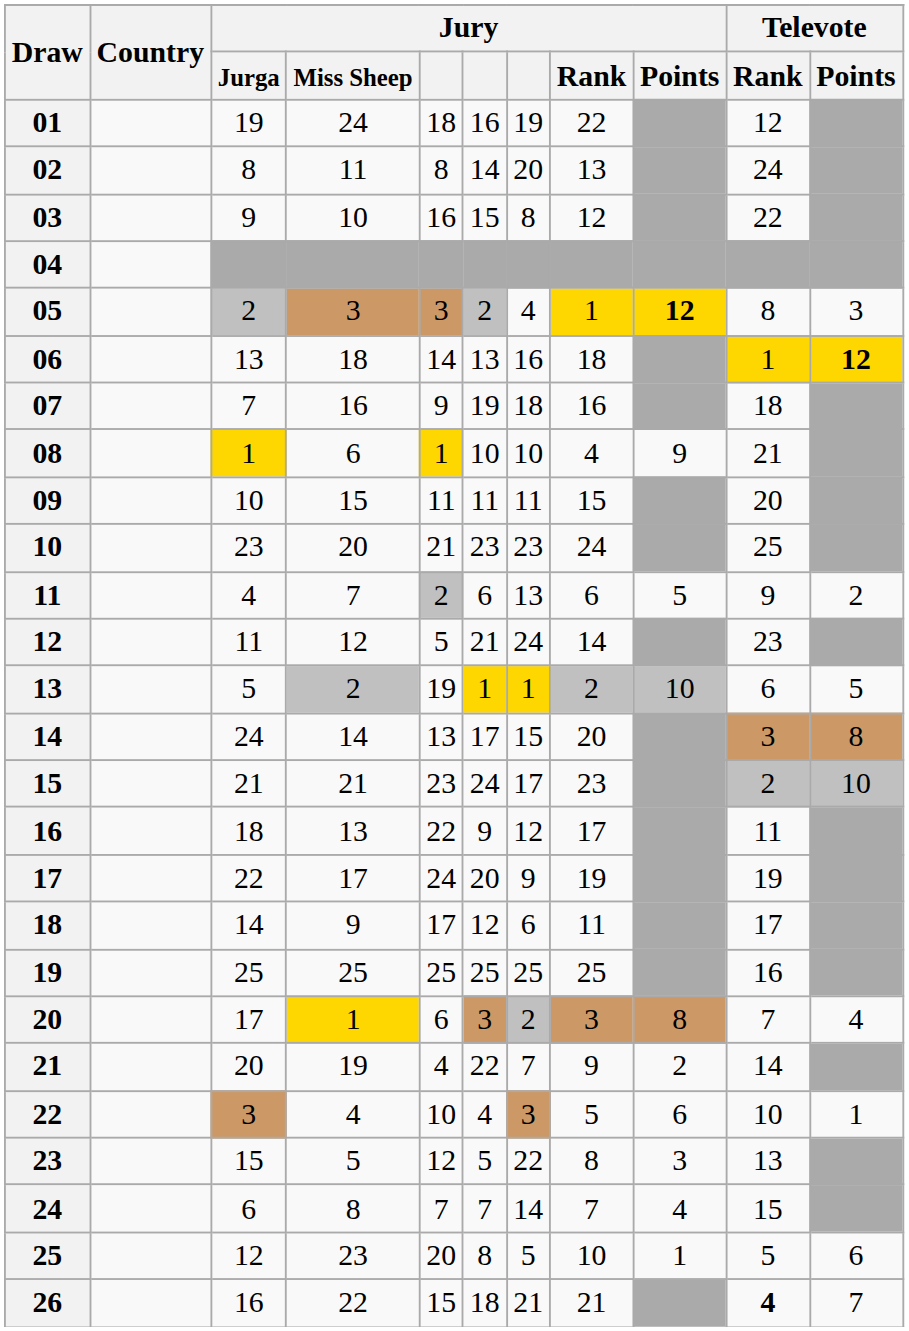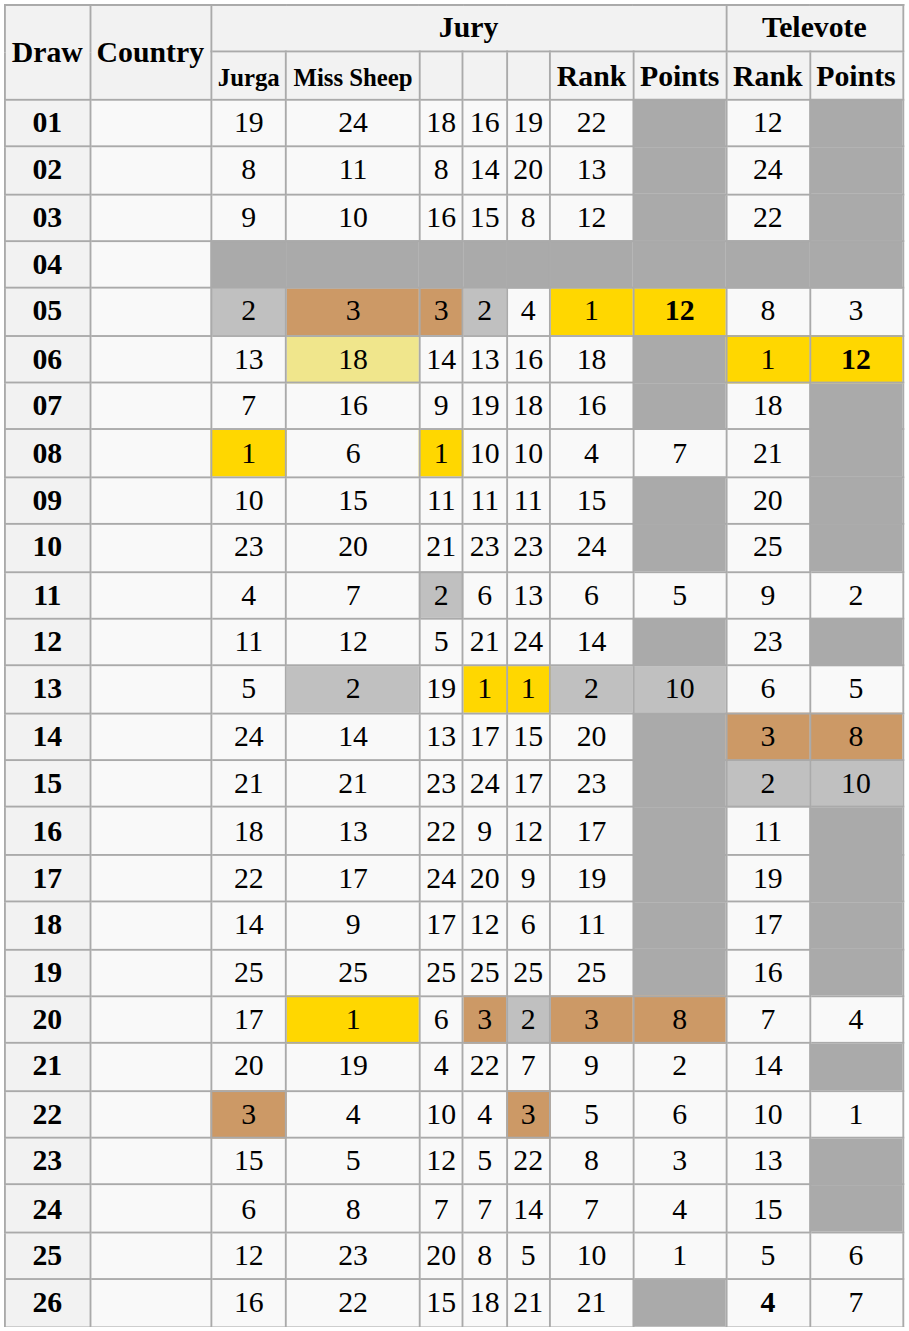06 | Jury / Miss Sheep: no background -> khaki background
08 | Jury / Points: 9 -> 7
